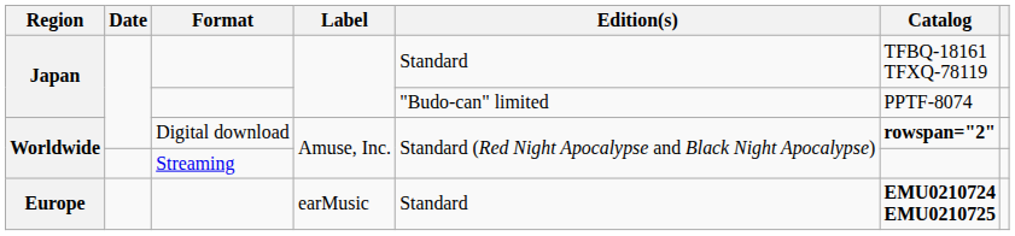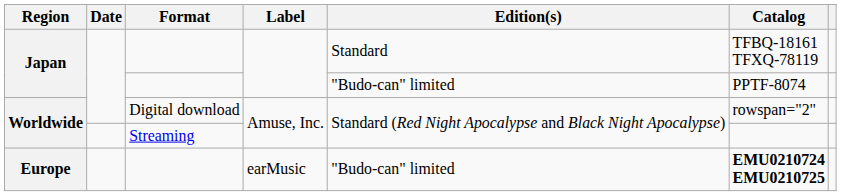Worldwide / Digital download | Catalog: bold -> normal
Europe | Edition(s): Standard -> "Budo-can" limited
